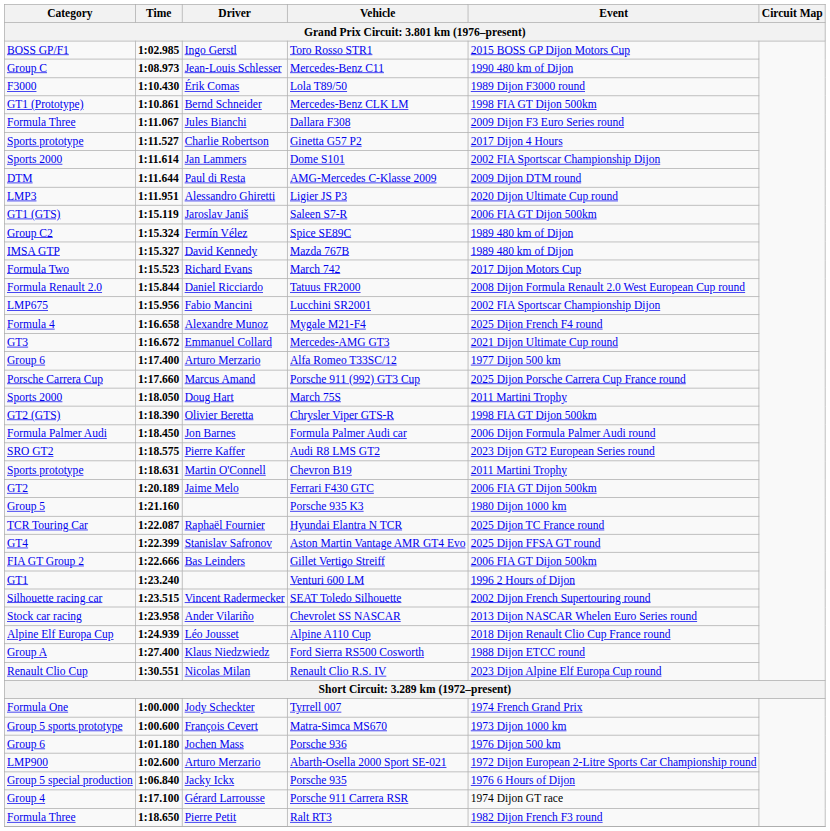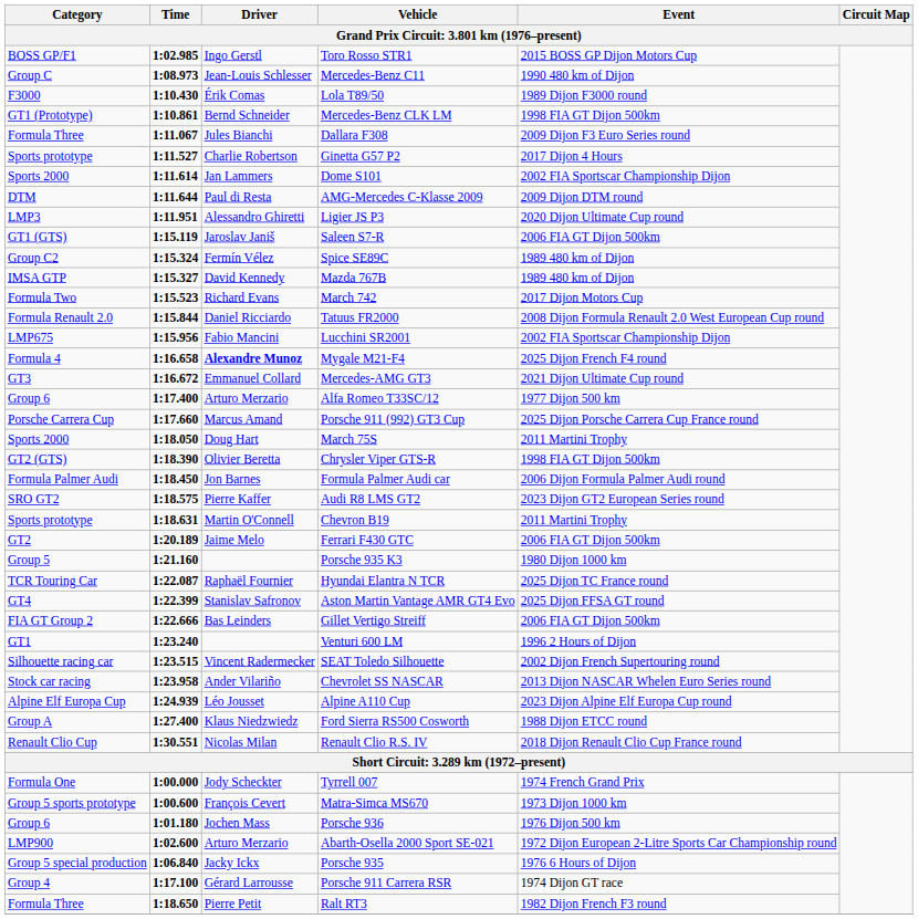Mygale M21-F4 | Driver: normal -> bold
Alpine A110 Cup | Event: 2018 Dijon Renault Clio Cup France round -> 2023 Dijon Alpine Elf Europa Cup round
Renault Clio R.S. IV | Event: 2023 Dijon Alpine Elf Europa Cup round -> 2018 Dijon Renault Clio Cup France round
